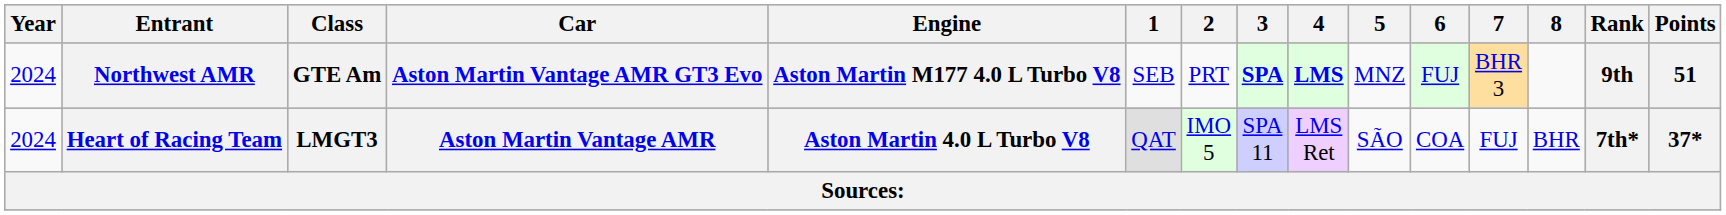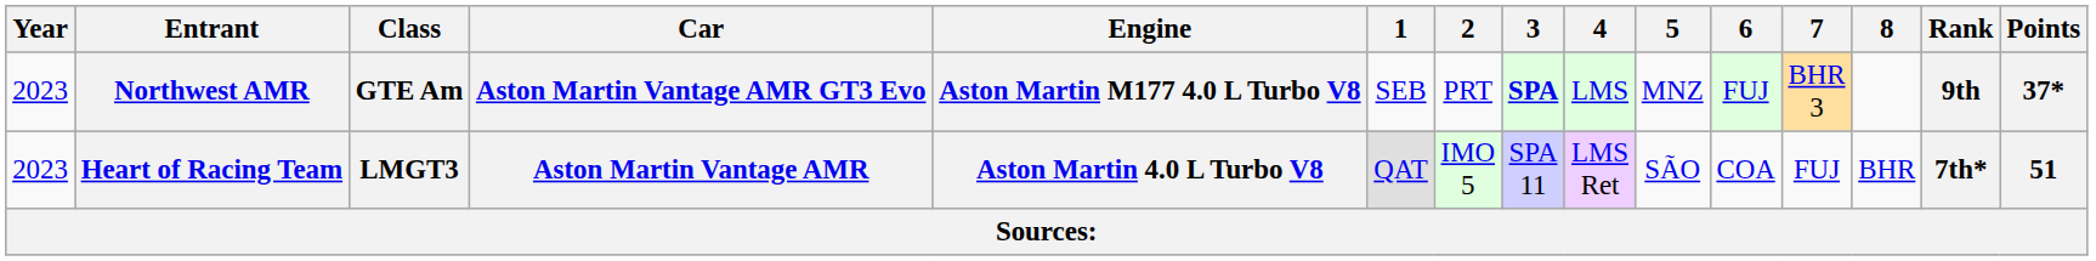Northwest AMR | Year: 2024 -> 2023
Northwest AMR | 4: bold -> normal
Northwest AMR | Points: 51 -> 37*
Heart of Racing Team | Year: 2024 -> 2023
Heart of Racing Team | Points: 37* -> 51
